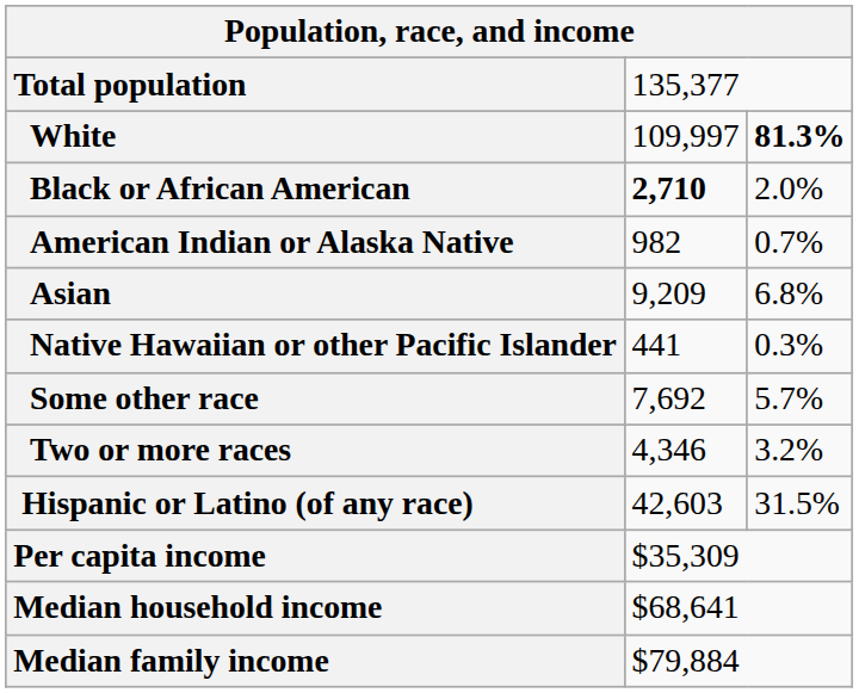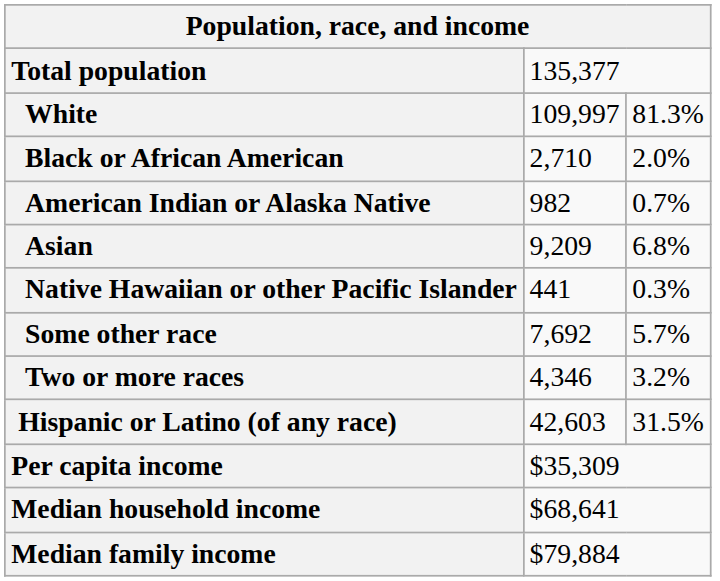White | column 3: bold -> normal
Black or African American | column 2: bold -> normal
